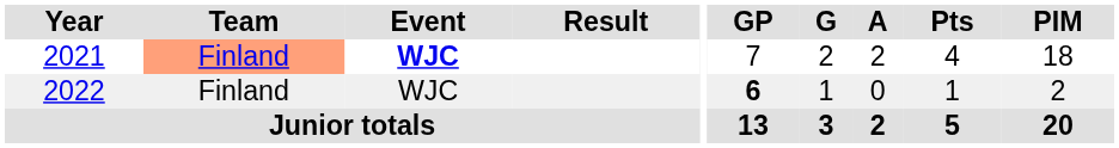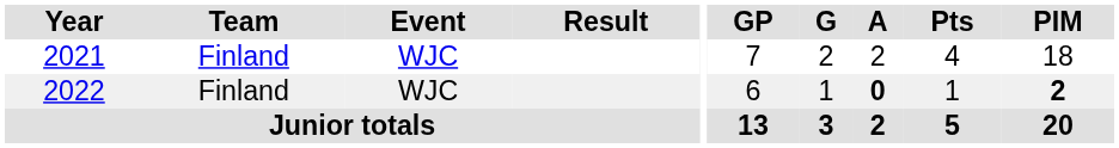2021 | Team: lightsalmon background -> no background
2021 | Event: bold -> normal
2022 | GP: bold -> normal
2022 | A: normal -> bold
2022 | PIM: normal -> bold
